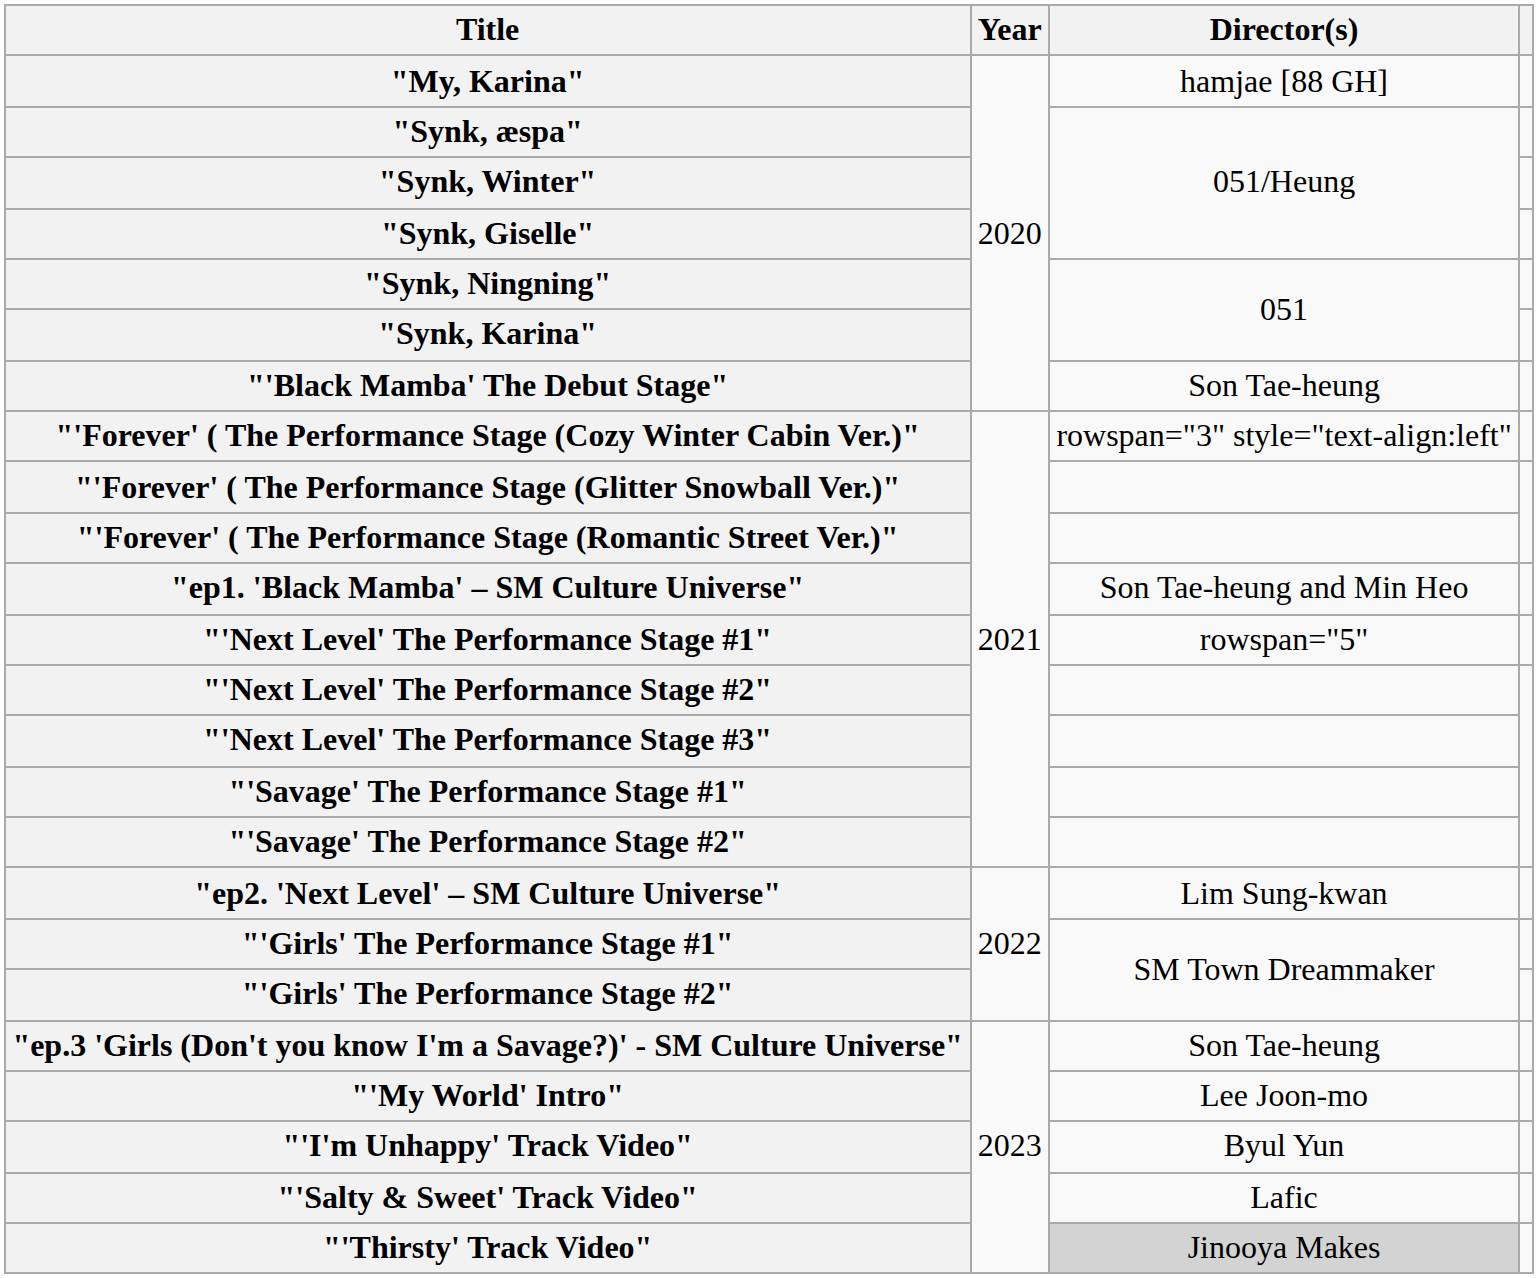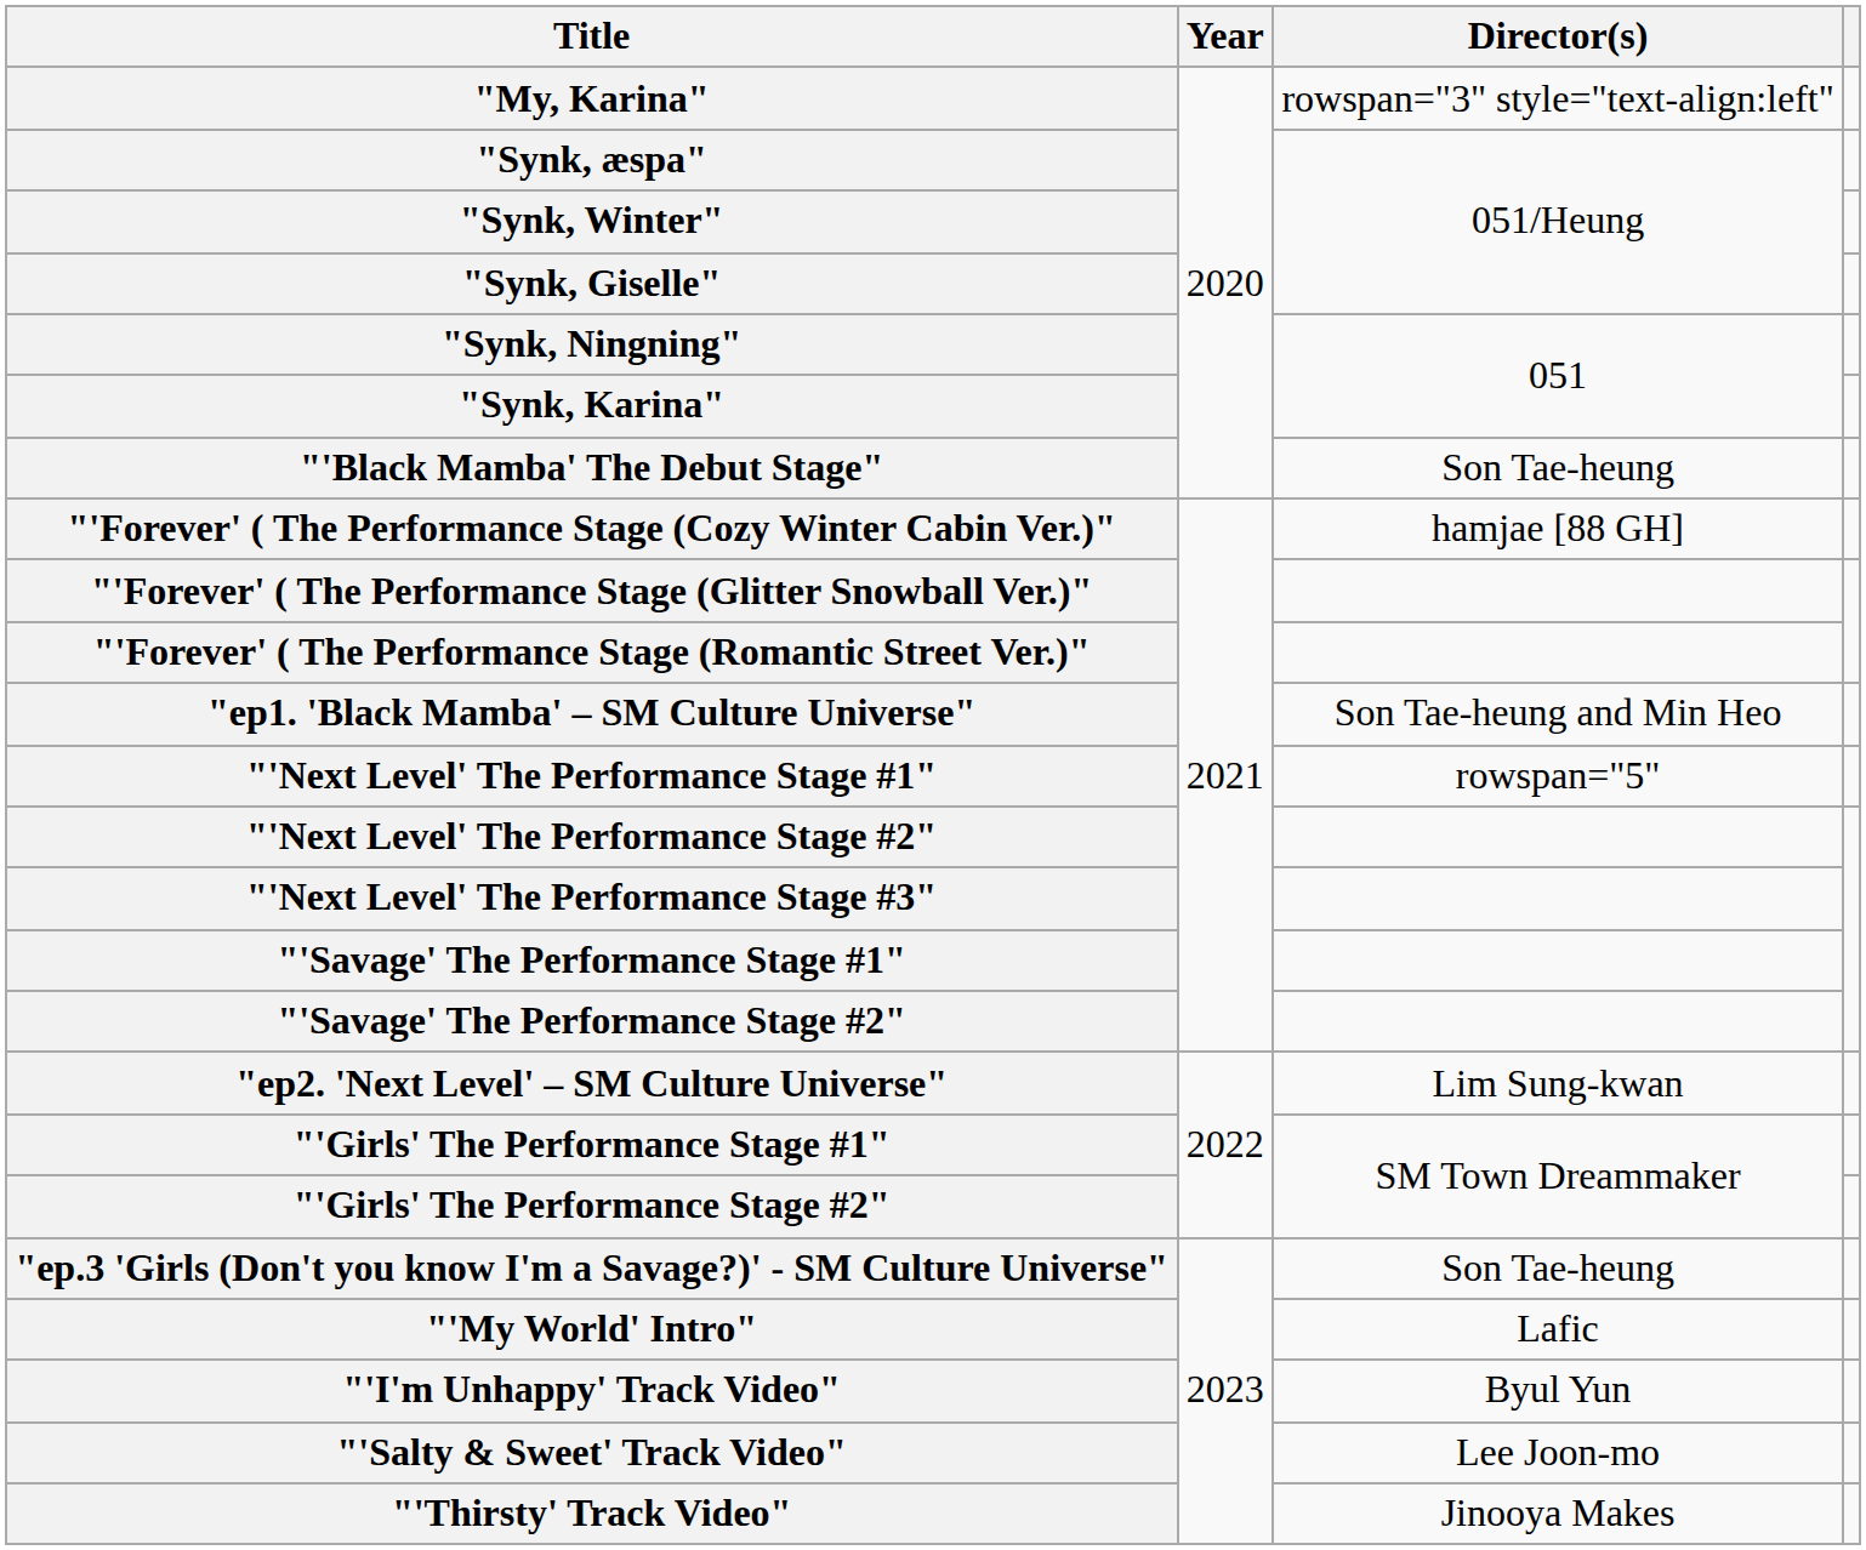"My, Karina" | Director(s): hamjae [88 GH] -> rowspan="3" style="text-align:left"
"'Forever' ( The Performance Stage (Cozy Winter Cabin Ver.)" | Director(s): rowspan="3" style="text-align:left" -> hamjae [88 GH]
"'My World' Intro" | Director(s): Lee Joon-mo -> Lafic
"'Salty & Sweet' Track Video" | Director(s): Lafic -> Lee Joon-mo
"'Thirsty' Track Video" | Director(s): lightgrey background -> no background
